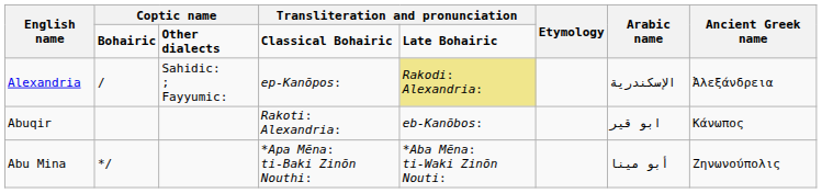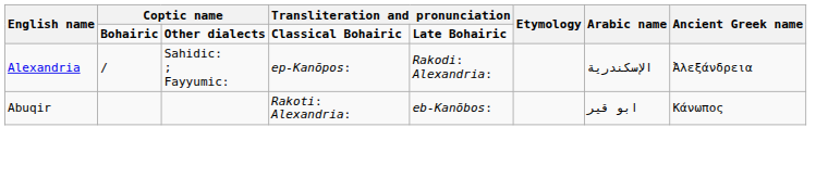Alexandria | column 5: khaki background -> no background
- row: Abu Mina | */ | *Apa Mēna: ti-Baki Zinōn Nouthi: | *Aba Mēna: ti-Waki Zinōn Nouti: | أبو مينا | Ζηνωνούπολις
